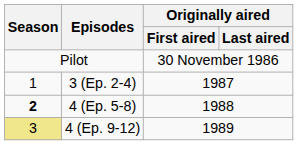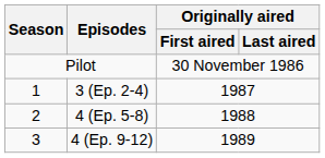4 (Ep. 5-8) | Season: bold -> normal
4 (Ep. 9-12) | Season: khaki background -> no background
